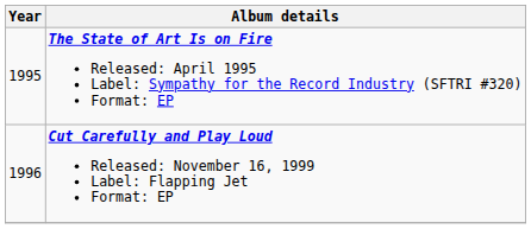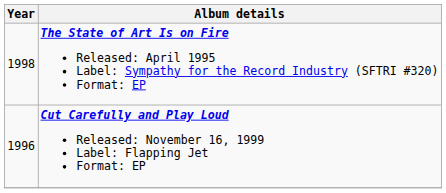row 2 | Year: 1995 -> 1998
